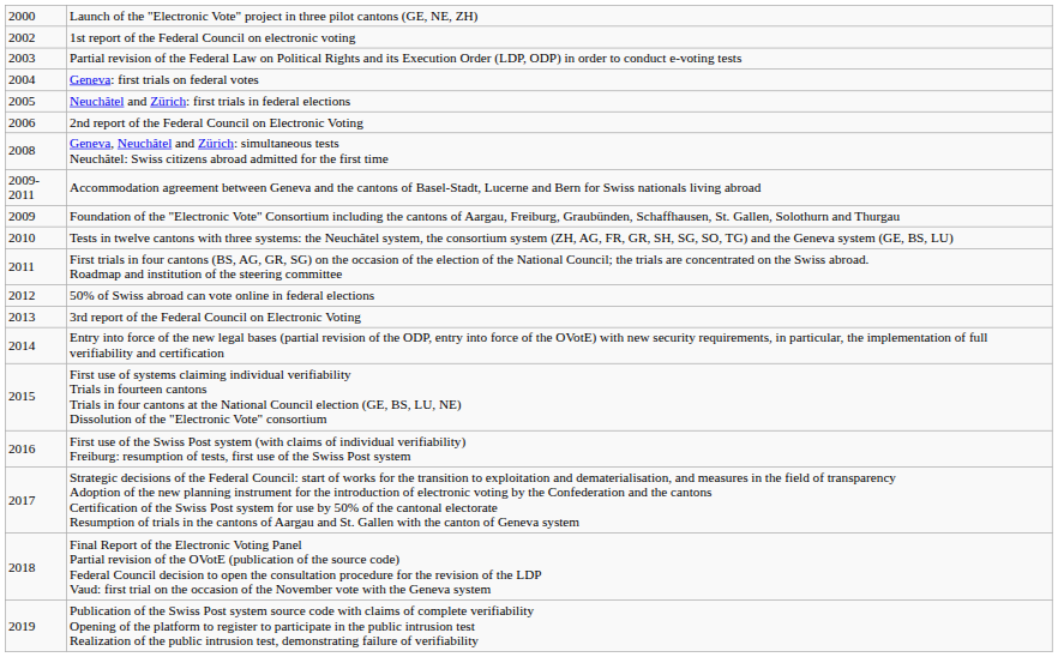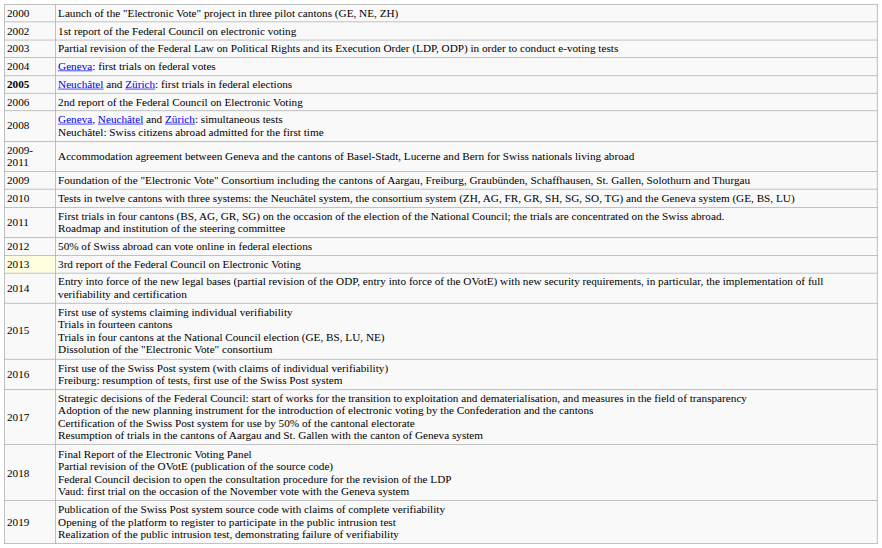Neuchâtel and Zürich: first trials in federal elections | column 1: normal -> bold
3rd report of the Federal Council on Electronic Voting | column 1: no background -> lightyellow background
